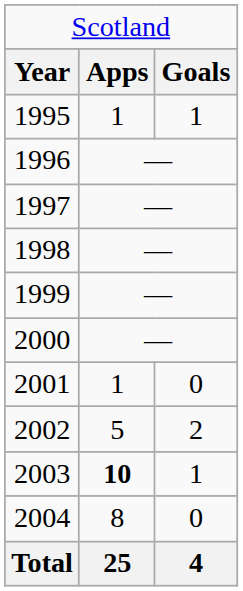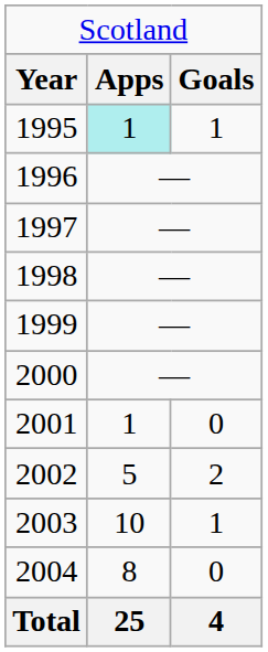1995 | column 2: no background -> paleturquoise background
2003 | column 2: bold -> normal
